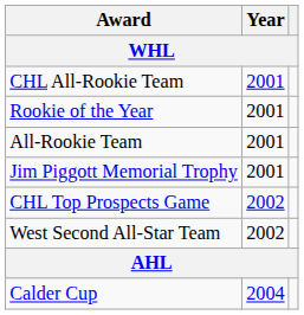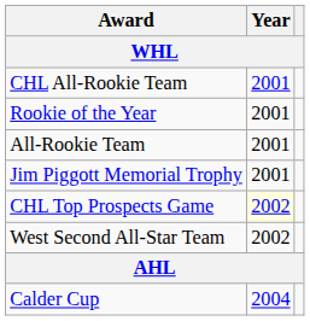CHL Top Prospects Game | Year: no background -> lightyellow background
